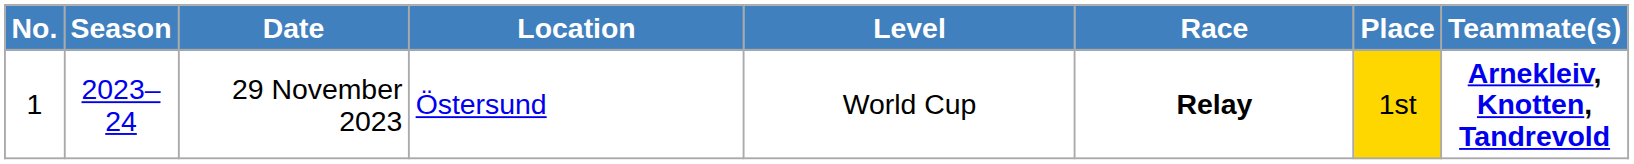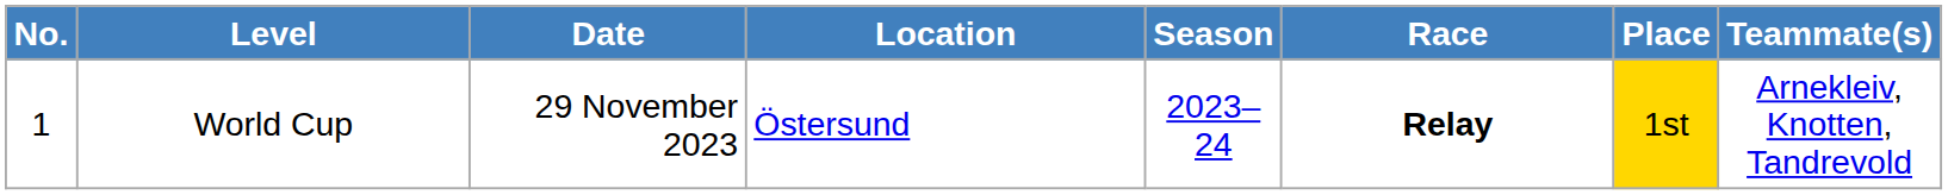columns swapped: Season <-> Level
29 November 2023 | Teammate(s): bold -> normal
